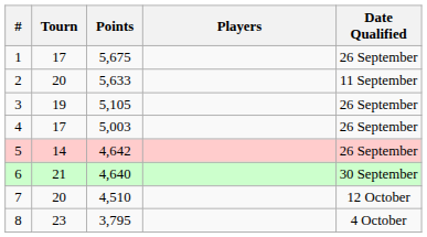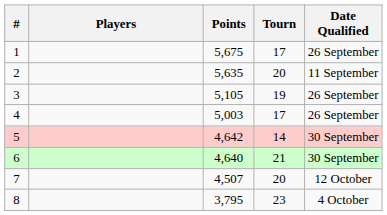columns swapped: Players <-> Tourn
2 | Points: 5,633 -> 5,635
5 | Date Qualified: 26 September -> 30 September
7 | Points: 4,510 -> 4,507
